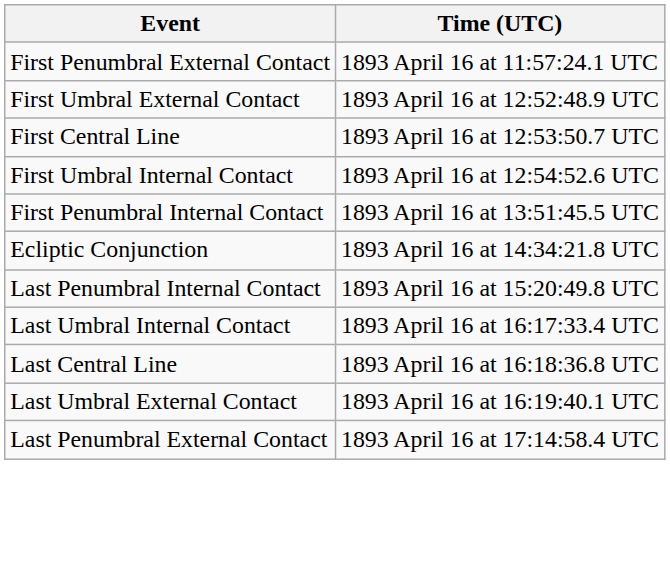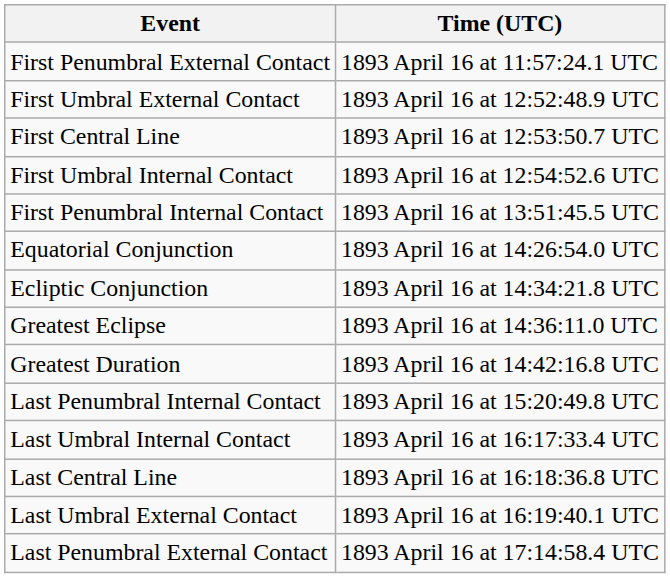+ row: Equatorial Conjunction | 1893 April 16 at 14:26:54.0 UTC
+ row: Greatest Eclipse | 1893 April 16 at 14:36:11.0 UTC
+ row: Greatest Duration | 1893 April 16 at 14:42:16.8 UTC
